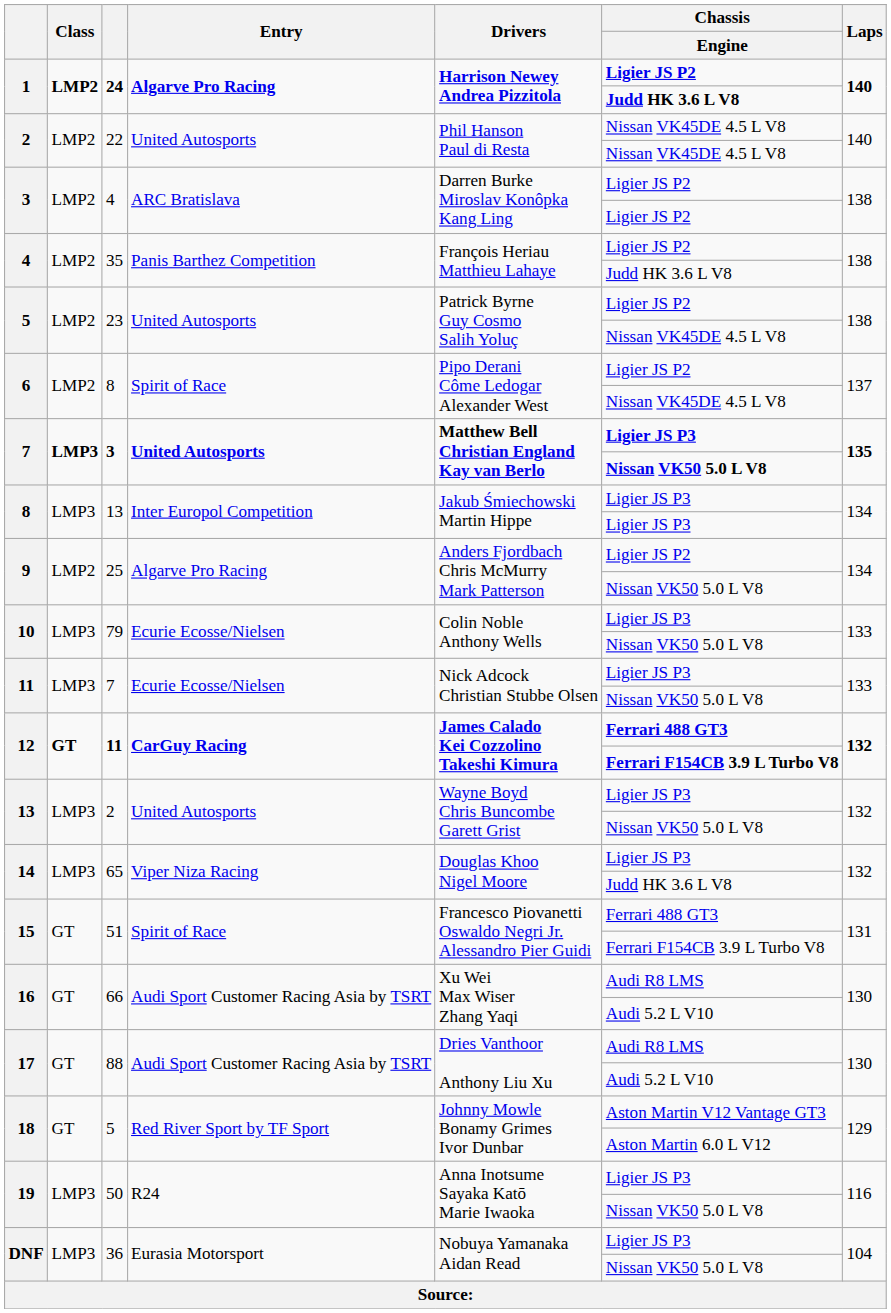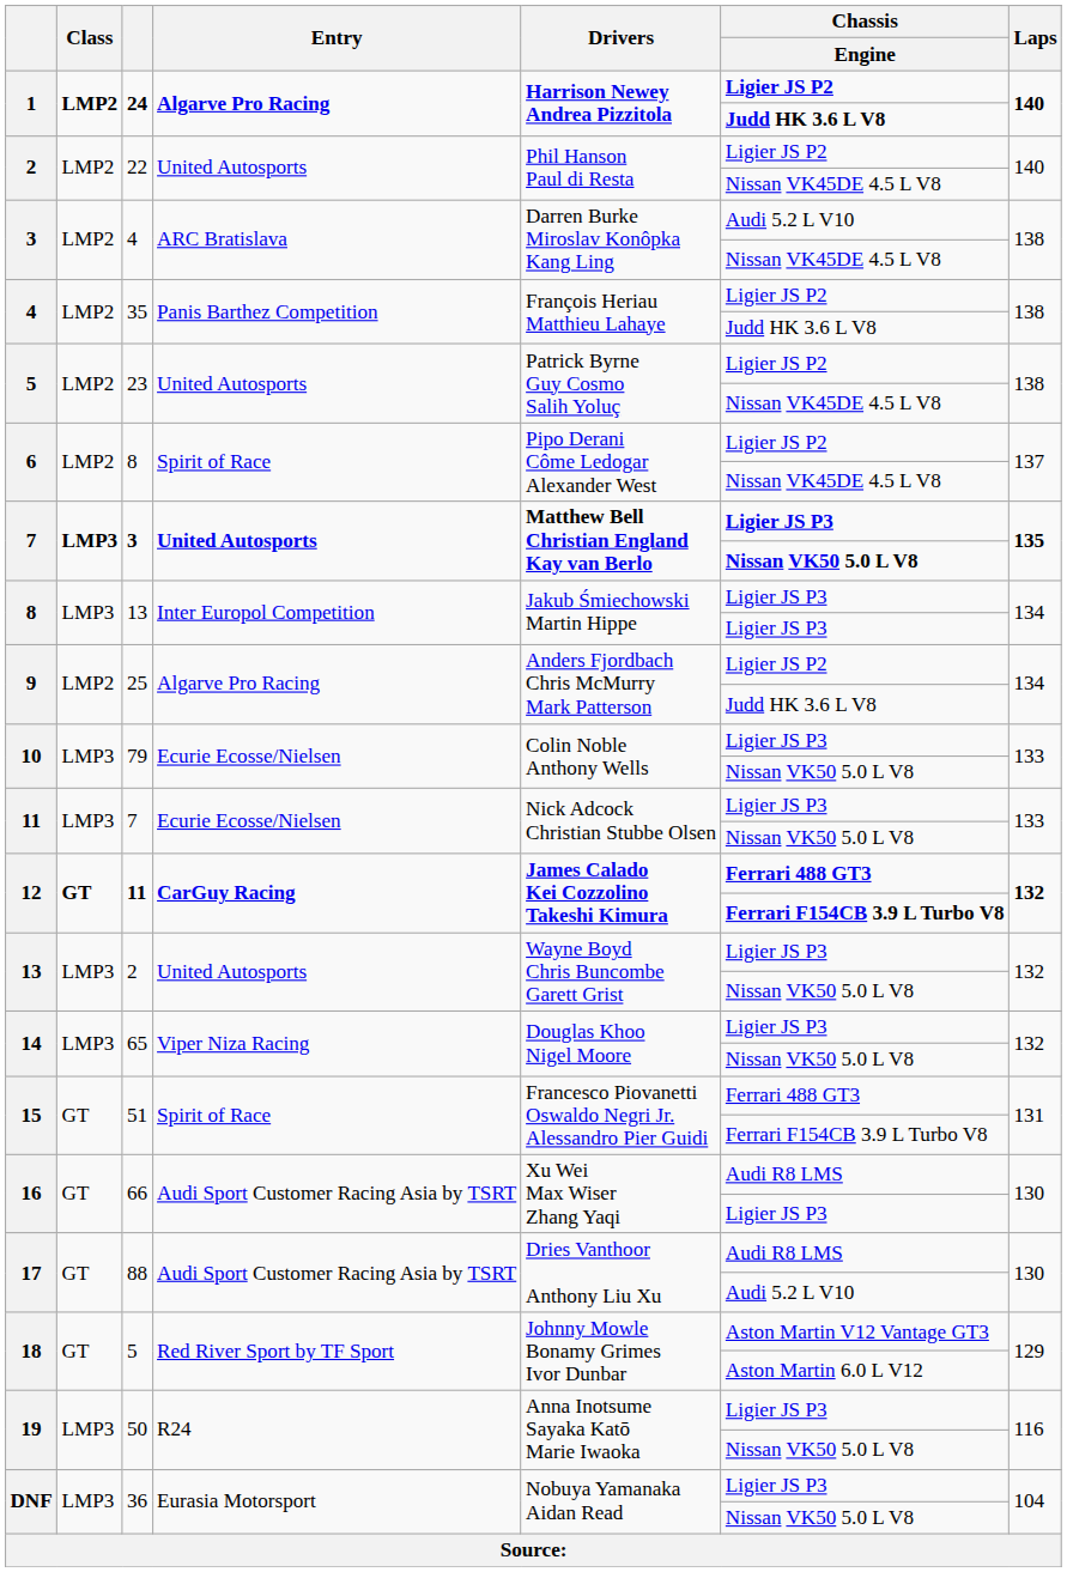row 5 | Chassis / Engine: Nissan VK45DE 4.5 L V8 -> Ligier JS P2
row 7 | Chassis / Engine: Ligier JS P2 -> Audi 5.2 L V10
row 8 | Chassis / Engine: Ligier JS P2 -> Nissan VK45DE 4.5 L V8
row 20 | Chassis / Engine: Nissan VK50 5.0 L V8 -> Judd HK 3.6 L V8
row 30 | Chassis / Engine: Judd HK 3.6 L V8 -> Nissan VK50 5.0 L V8
row 34 | Chassis / Engine: Audi 5.2 L V10 -> Ligier JS P3
